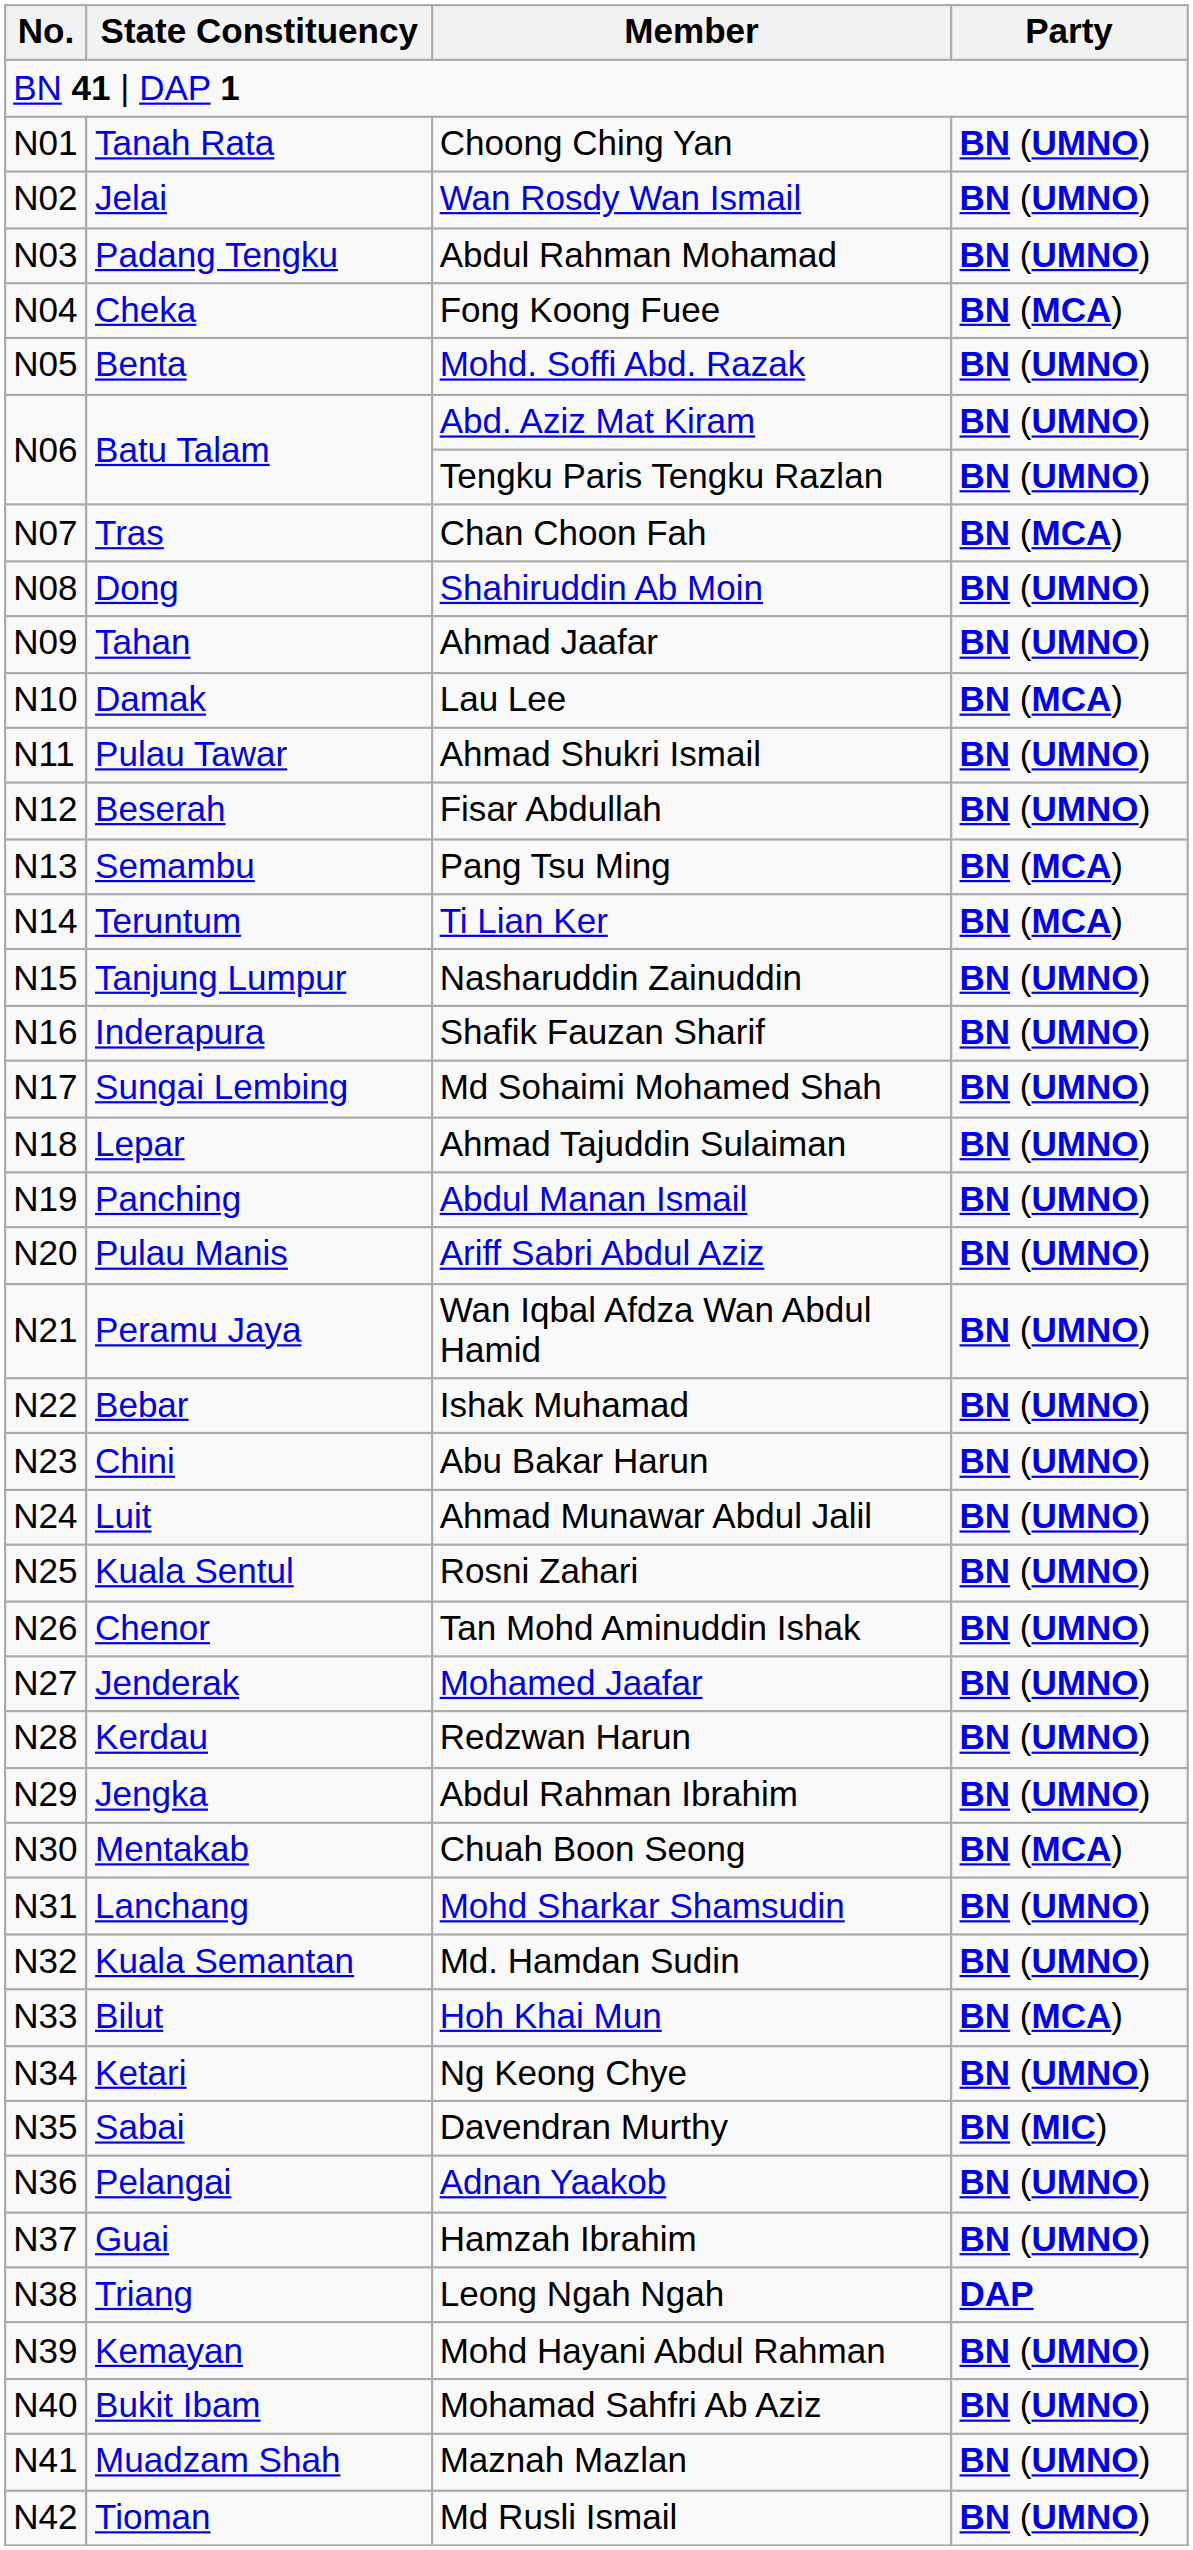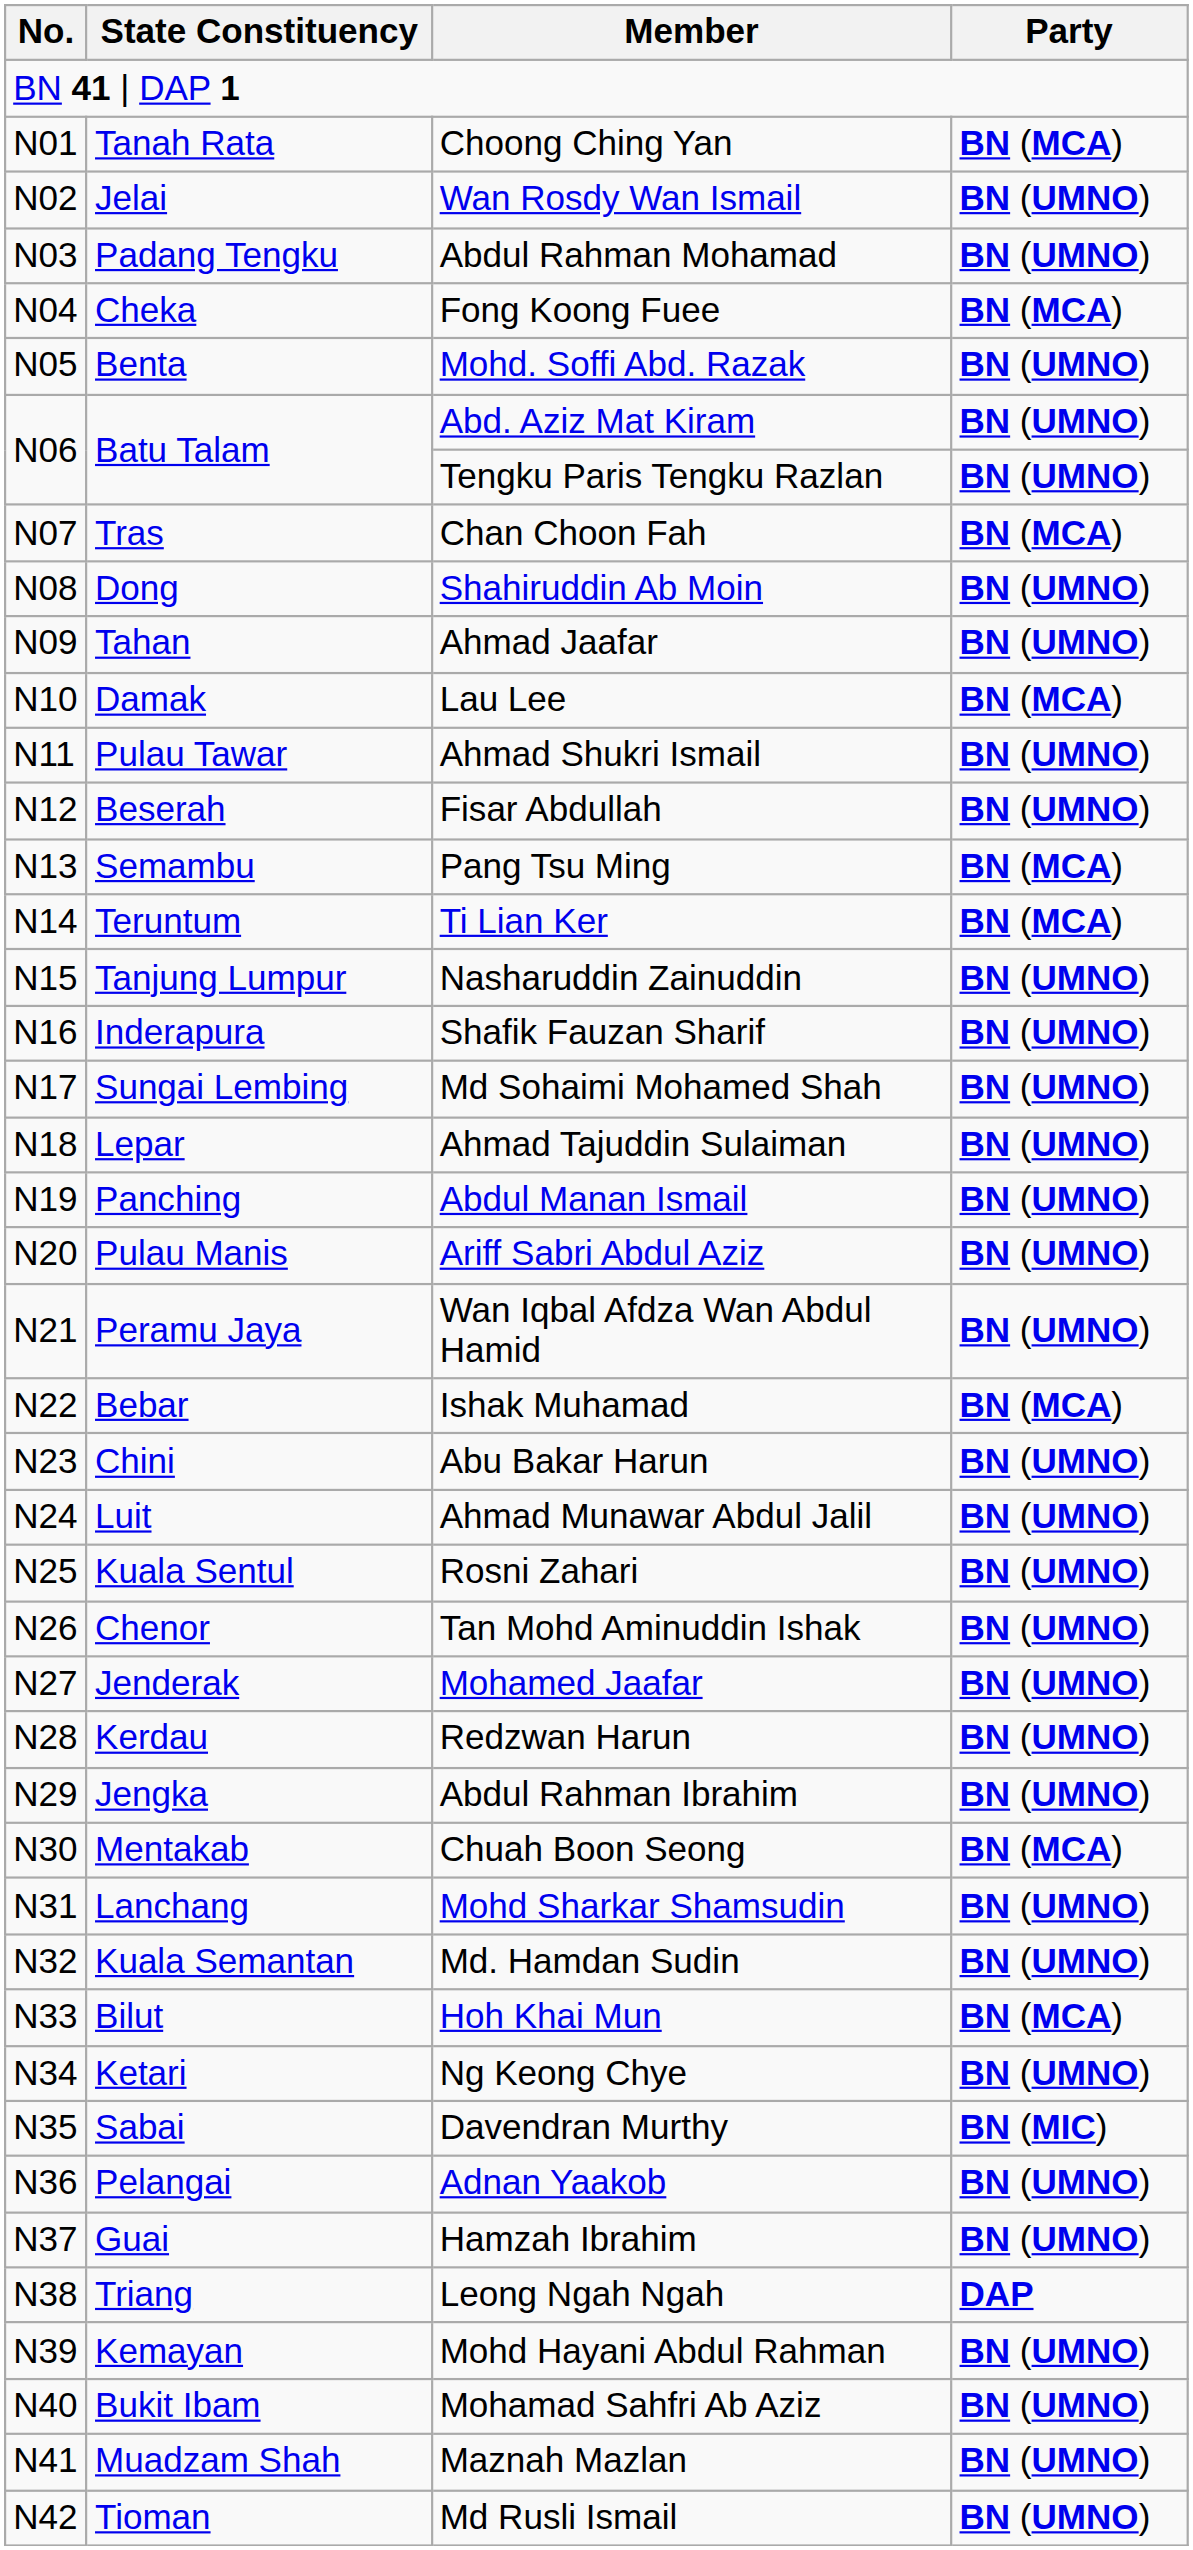Choong Ching Yan | Party: BN (UMNO) -> BN (MCA)
Ishak Muhamad | Party: BN (UMNO) -> BN (MCA)
